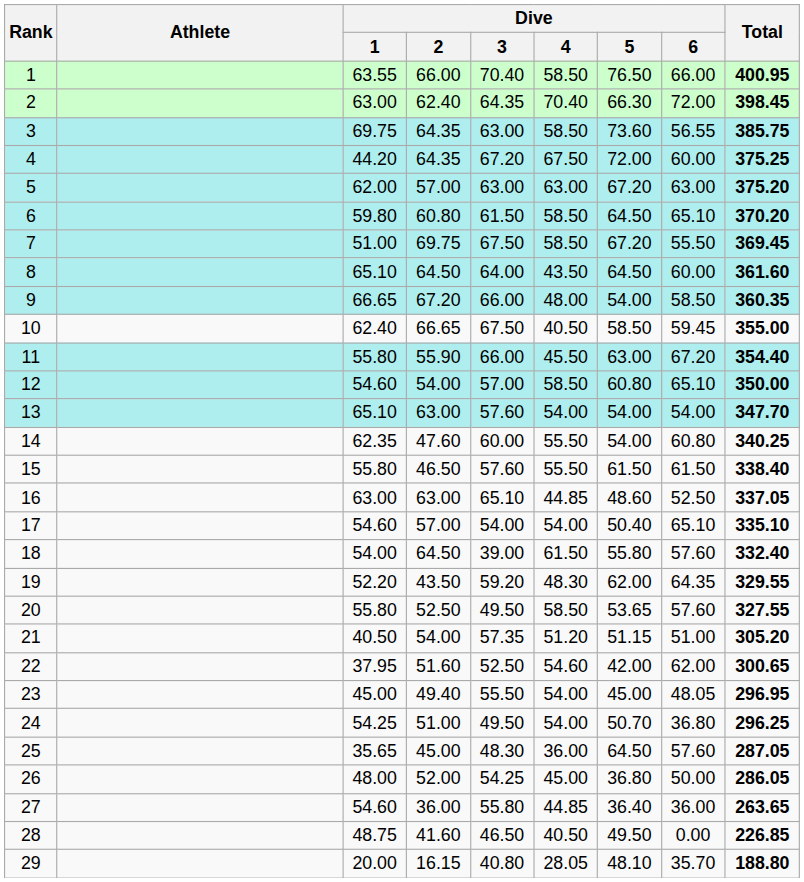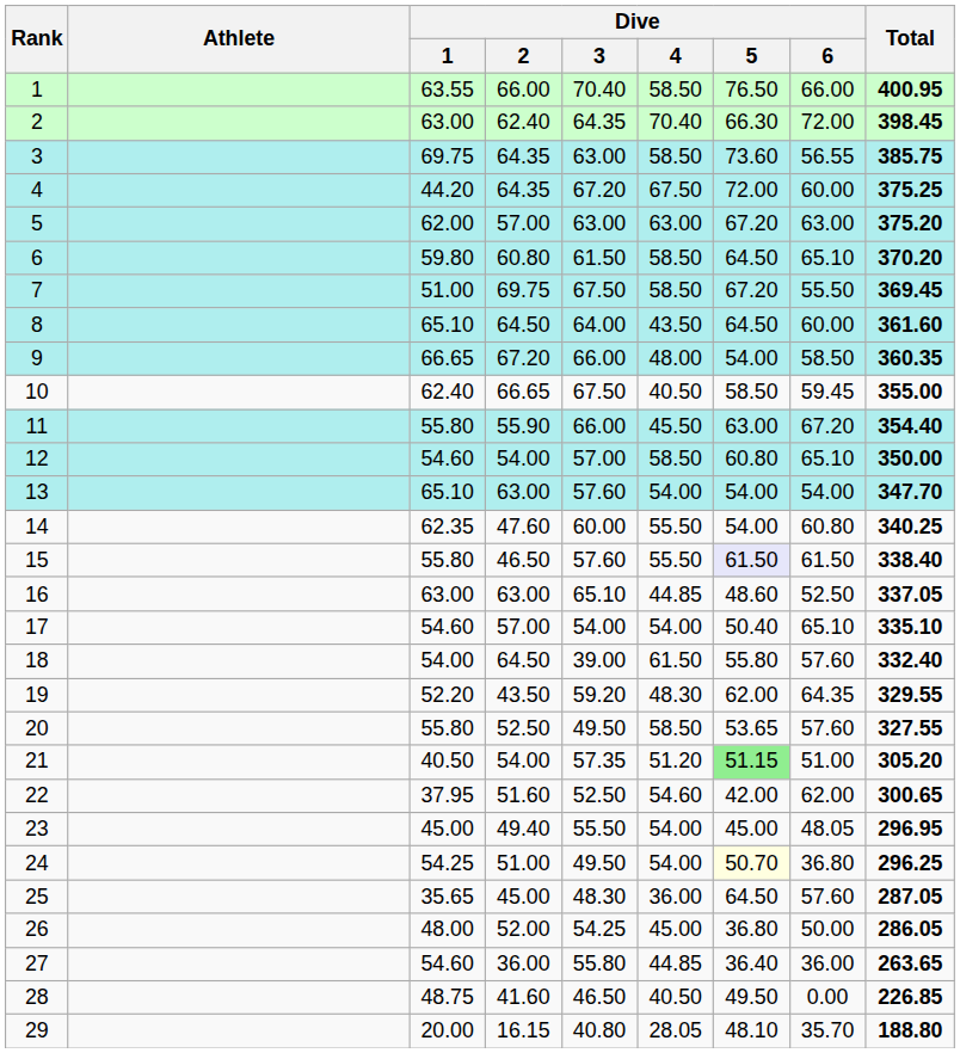15 | Dive / 5: no background -> lavender background
21 | Dive / 5: no background -> lightgreen background
24 | Dive / 5: no background -> lightyellow background
